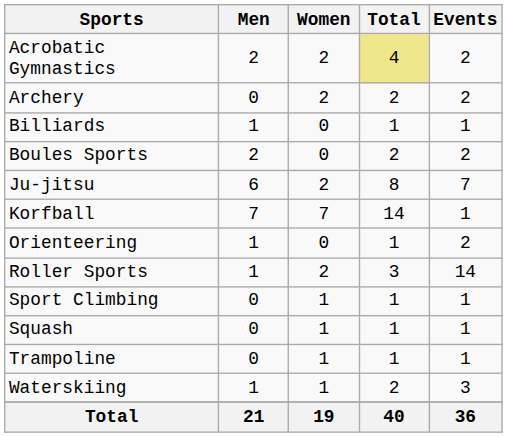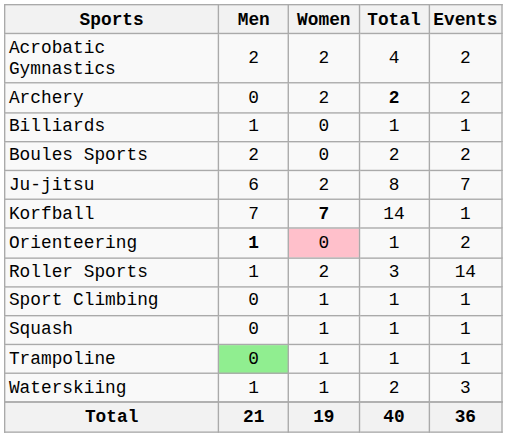Acrobatic Gymnastics | Total: khaki background -> no background
Archery | Total: normal -> bold
Korfball | Women: normal -> bold
Orienteering | Men: normal -> bold
Orienteering | Women: no background -> pink background
Trampoline | Men: no background -> lightgreen background
